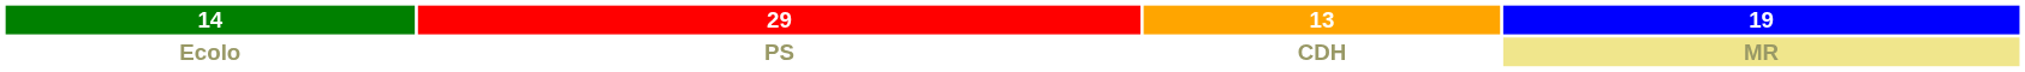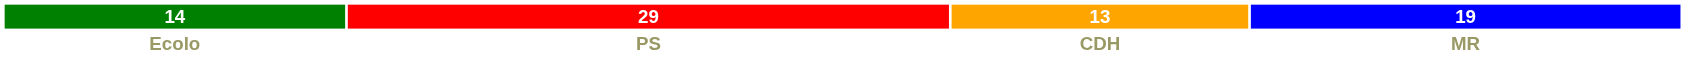Ecolo | column 4: khaki background -> no background
